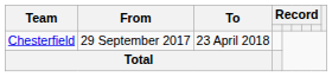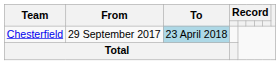Chesterfield | To: no background -> lightblue background
